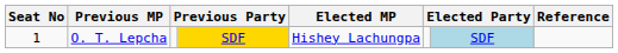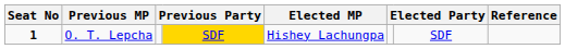O. T. Lepcha | Seat No: normal -> bold
O. T. Lepcha | column 7: lightblue background -> no background
